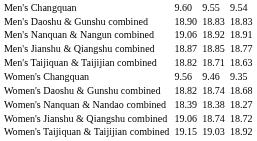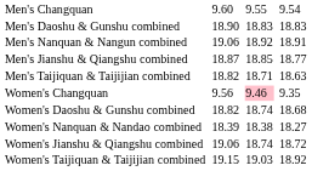Women's Changquan | column 3: no background -> pink background
